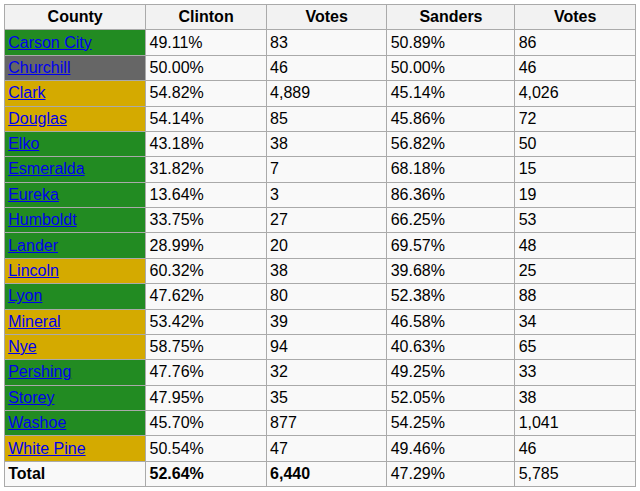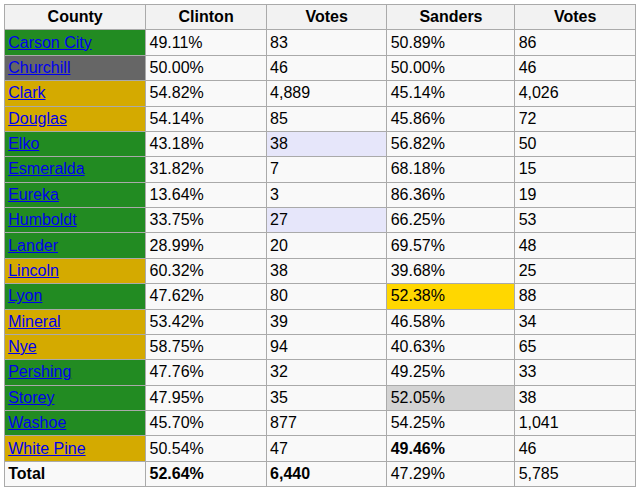Elko | column 3: no background -> lavender background
Humboldt | column 3: no background -> lavender background
Lyon | Sanders: no background -> gold background
Storey | Sanders: no background -> lightgrey background
White Pine | Sanders: normal -> bold
